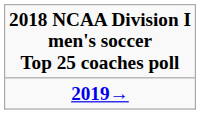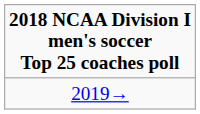row 2 | column 1: bold -> normal
